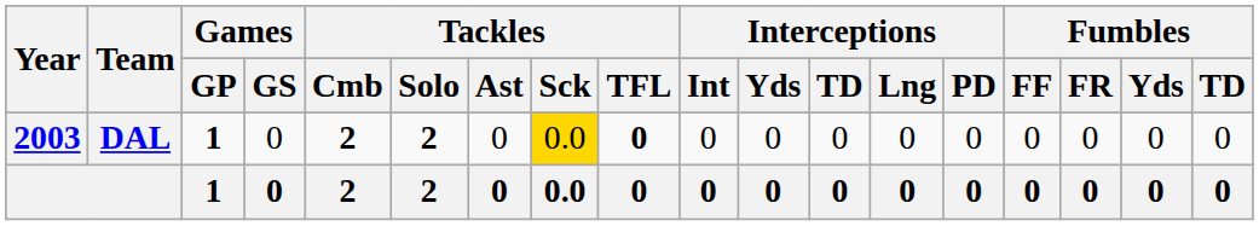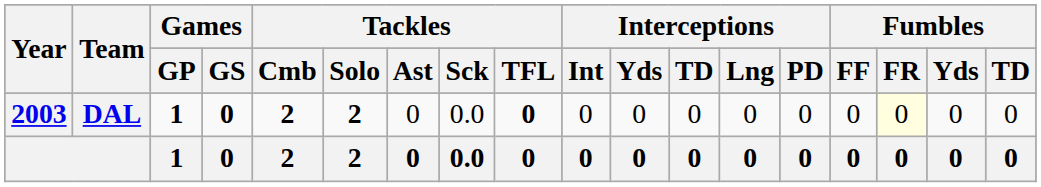DAL | Games / GS: normal -> bold
DAL | Tackles / Sck: gold background -> no background
DAL | Fumbles / FR: no background -> lightyellow background
